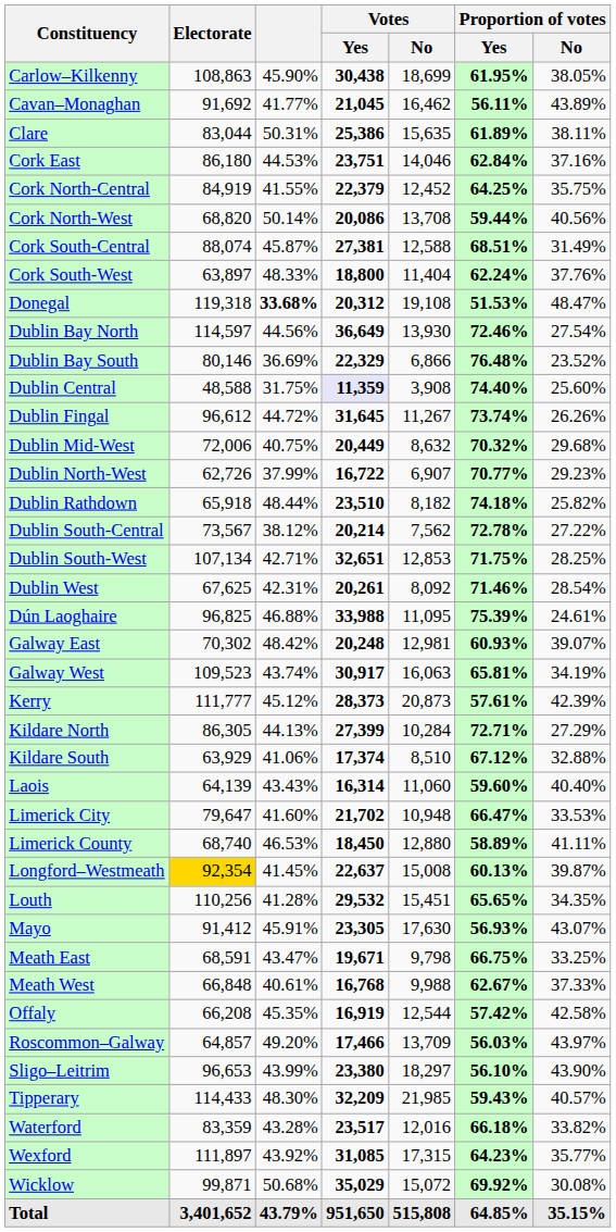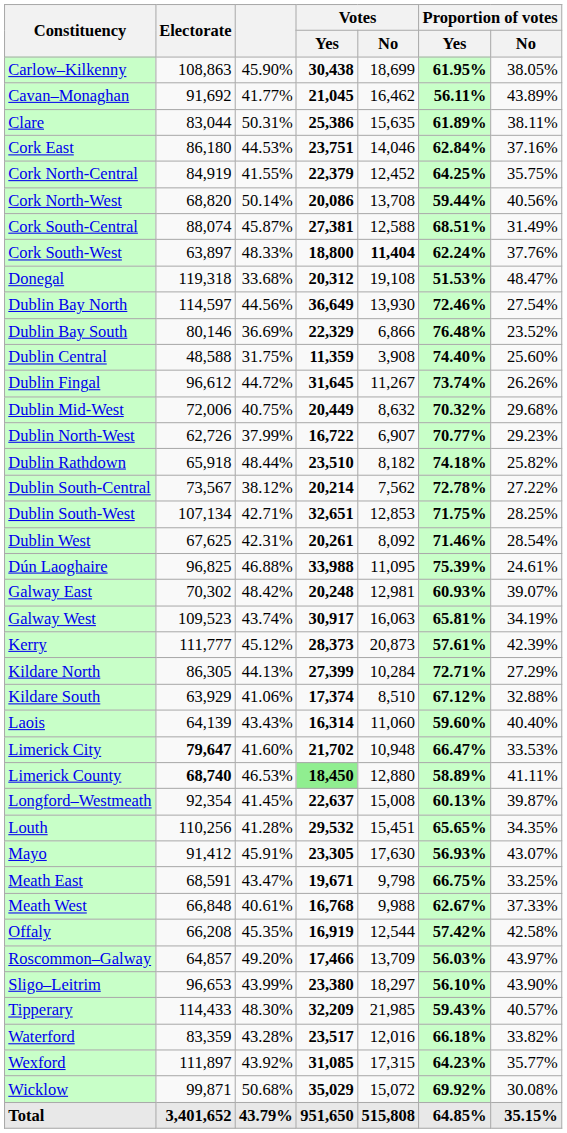Cork South-West | Votes / No: normal -> bold
Donegal | column 3: bold -> normal
Dublin Central | Votes / Yes: lavender background -> no background
Limerick City | Electorate: normal -> bold
Limerick County | Electorate: normal -> bold
Limerick County | Votes / Yes: no background -> lightgreen background
Longford–Westmeath | Electorate: gold background -> no background
